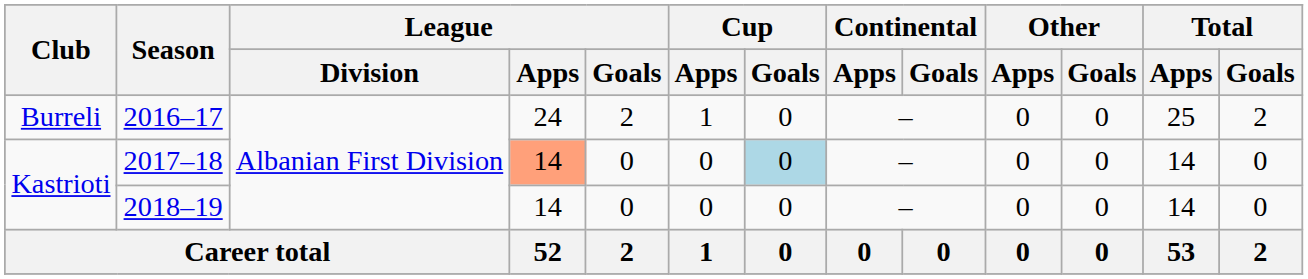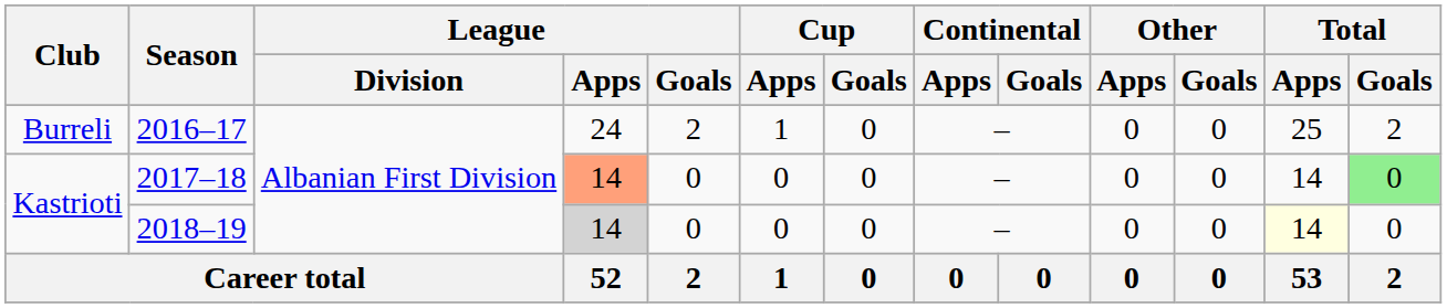2017–18 | Cup / Goals: lightblue background -> no background
2017–18 | Total / Goals: no background -> lightgreen background
2018–19 | League / Apps: no background -> lightgrey background
2018–19 | Total / Apps: no background -> lightyellow background
